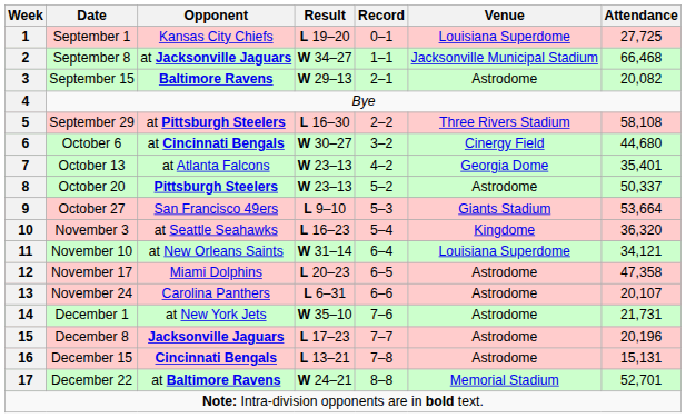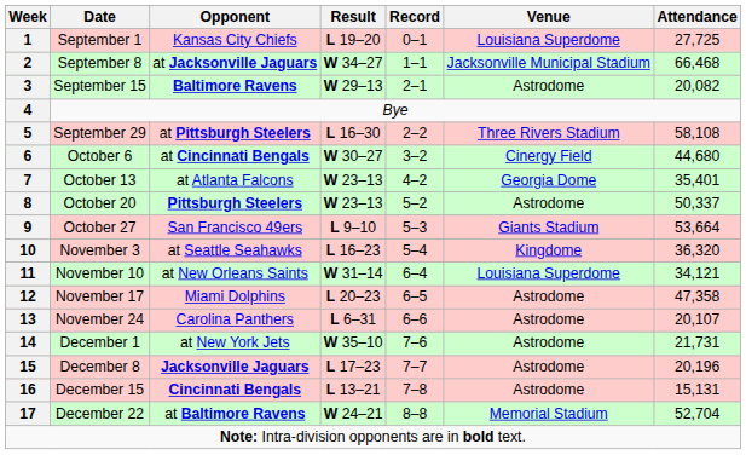17 | Attendance: 52,701 -> 52,704
